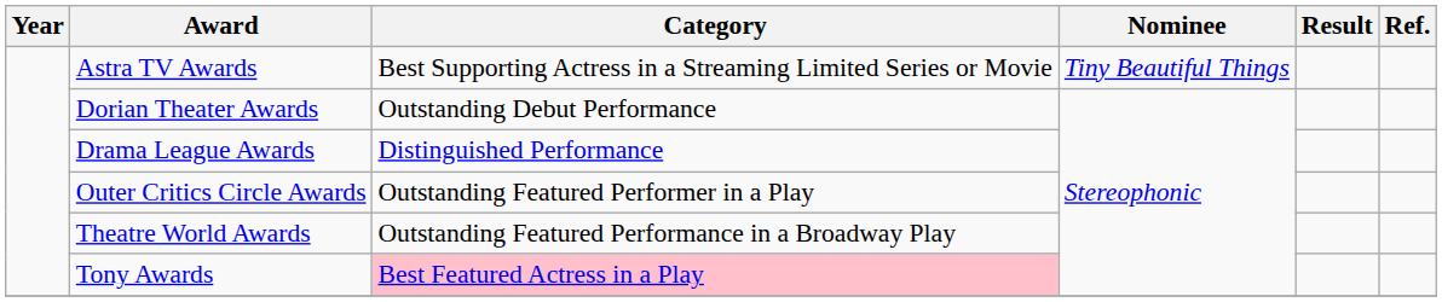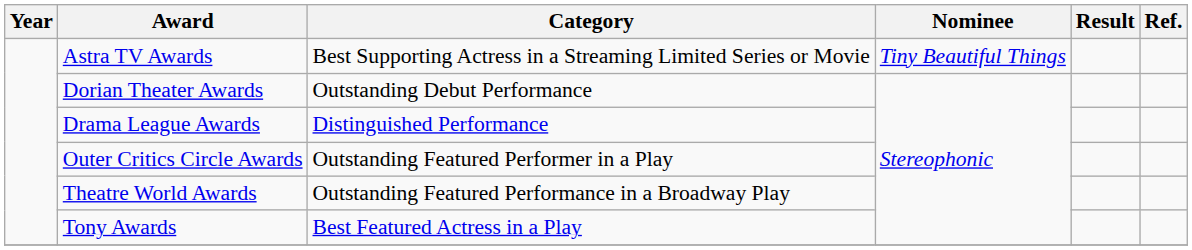Tony Awards | Category: pink background -> no background
